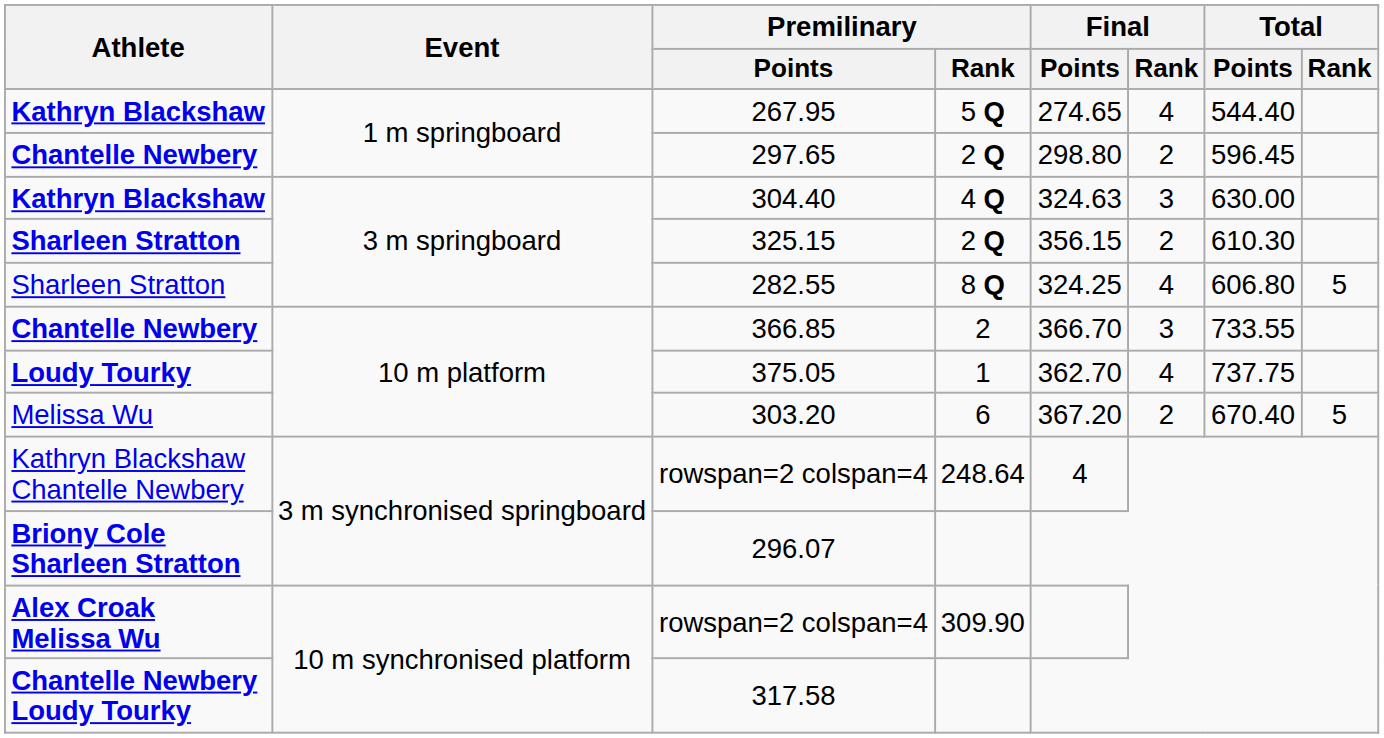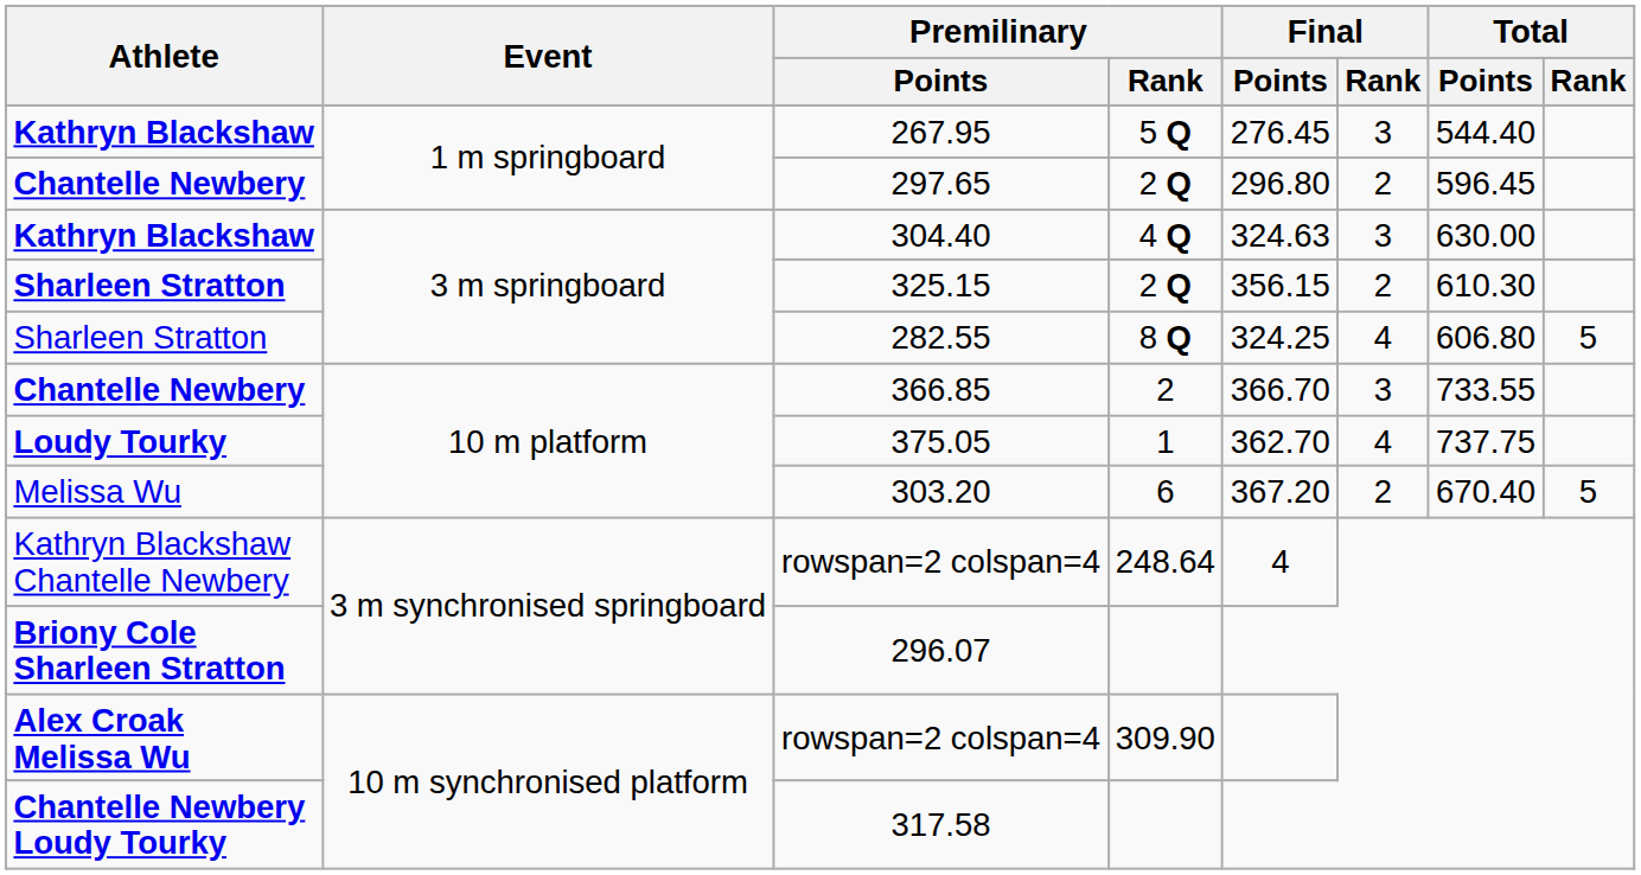267.95 | Final / Points: 274.65 -> 276.45
267.95 | Final / Rank: 4 -> 3
297.65 | Final / Points: 298.80 -> 296.80
